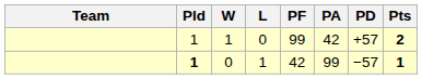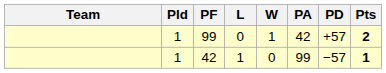columns swapped: W <-> PF
row 3 | Pld: bold -> normal
